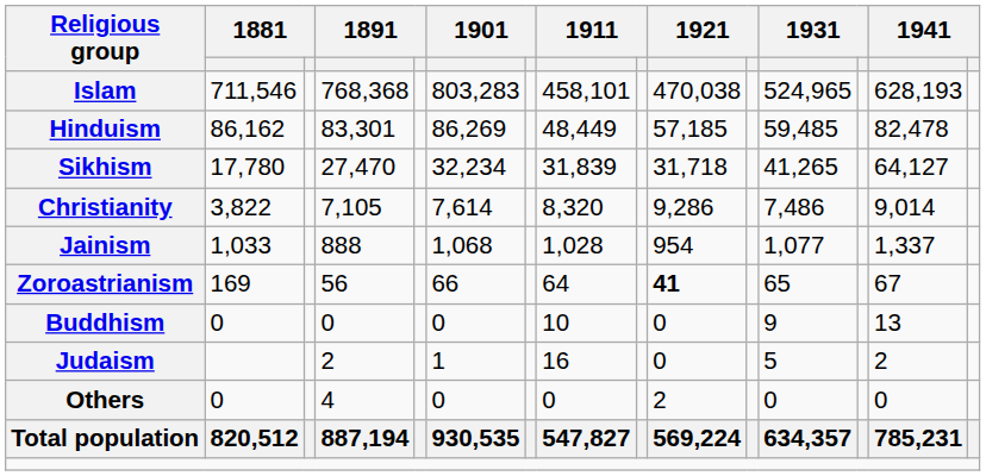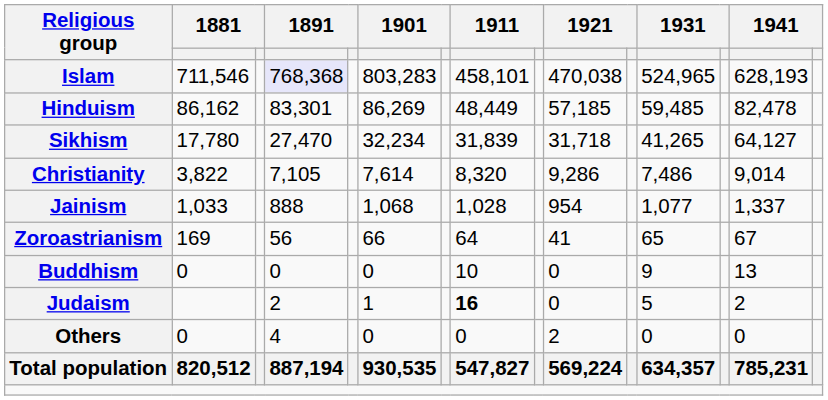Islam | column 4: no background -> lavender background
Zoroastrianism | column 10: bold -> normal
Judaism | column 8: normal -> bold
